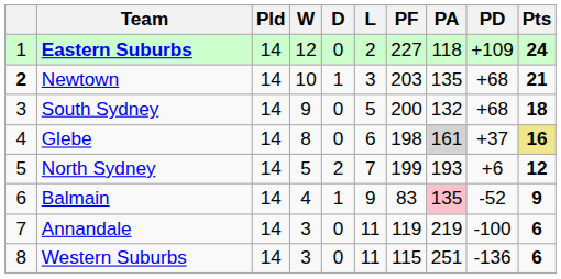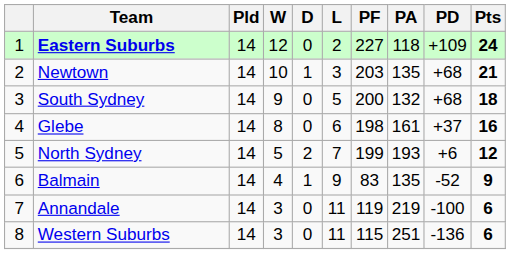Newtown | column 1: bold -> normal
Glebe | PA: lightgrey background -> no background
Glebe | Pts: khaki background -> no background
Balmain | PA: pink background -> no background
